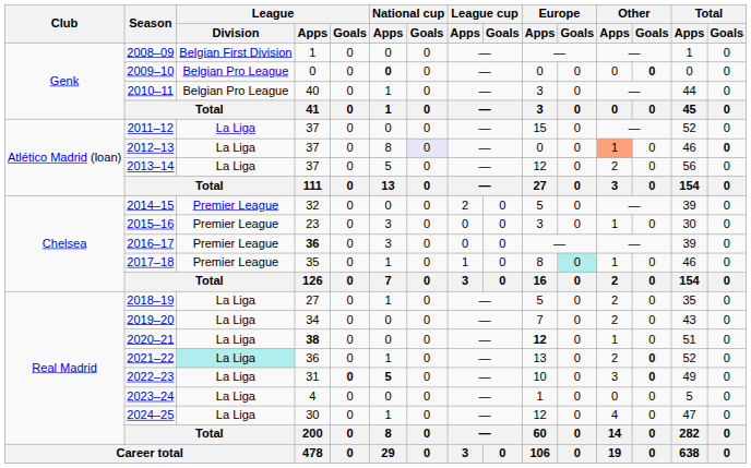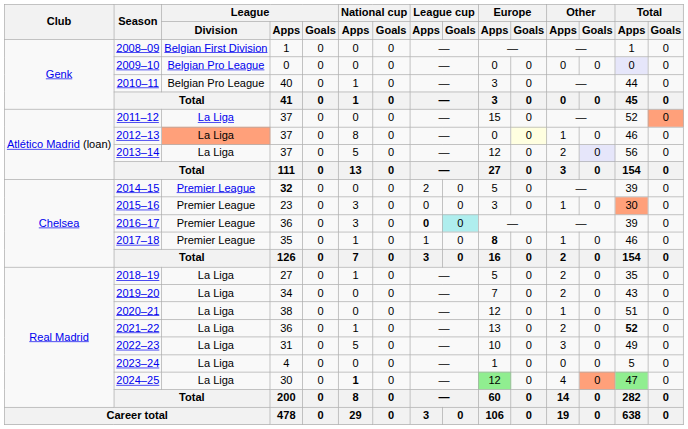2009–10 | National cup / Apps: bold -> normal
2009–10 | Other / Goals: bold -> normal
2009–10 | Total / Apps: no background -> lavender background
2011–12 | Total / Goals: no background -> lightsalmon background
2012–13 | League / Division: no background -> lightsalmon background
2012–13 | National cup / Goals: lavender background -> no background
2012–13 | Europe / Goals: no background -> lightyellow background
2012–13 | Other / Apps: lightsalmon background -> no background
2012–13 | Total / Goals: bold -> normal
2013–14 | Other / Goals: no background -> lavender background
2014–15 | League / Apps: normal -> bold
2015–16 | Total / Apps: no background -> lightsalmon background
2016–17 | League / Apps: bold -> normal
2016–17 | League cup / Apps: normal -> bold
2016–17 | League cup / Goals: no background -> paleturquoise background
2017–18 | Europe / Apps: normal -> bold
2017–18 | Europe / Goals: paleturquoise background -> no background
2020–21 | League / Apps: bold -> normal
2020–21 | Europe / Apps: bold -> normal
2021–22 | League / Division: paleturquoise background -> no background
2021–22 | Other / Goals: bold -> normal
2021–22 | Total / Apps: normal -> bold
2022–23 | League / Goals: bold -> normal
2022–23 | National cup / Apps: bold -> normal
2022–23 | Other / Goals: bold -> normal
2024–25 | National cup / Apps: normal -> bold
2024–25 | Europe / Apps: no background -> lightgreen background
2024–25 | Other / Goals: no background -> lightsalmon background
2024–25 | Total / Apps: no background -> lightgreen background
